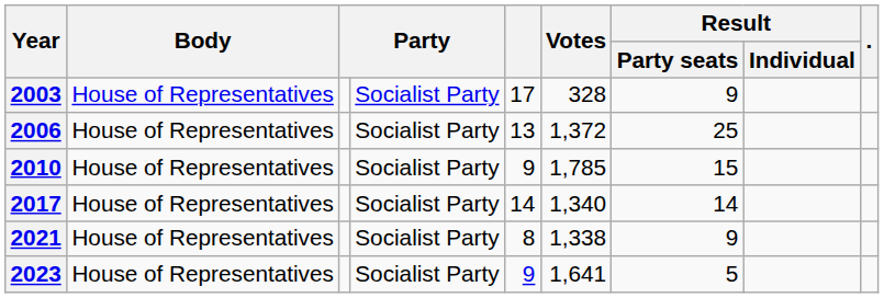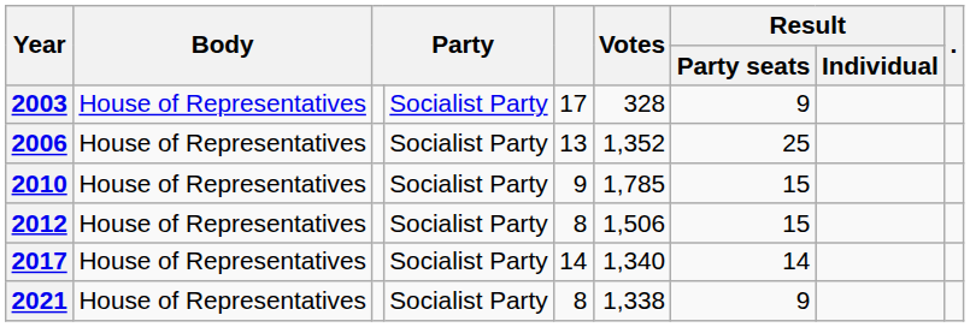2006 | Votes: 1,372 -> 1,352
+ row: 2012 | House of Representatives | Socialist Party | 8 | 1,506 | 15
- row: 2023 | House of Representatives | Socialist Party | 9 | 1,641 | 5
